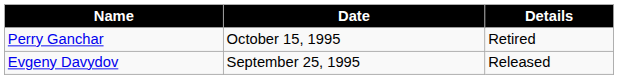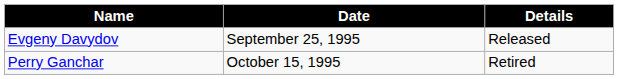rows swapped: Evgeny Davydov <-> Perry Ganchar
